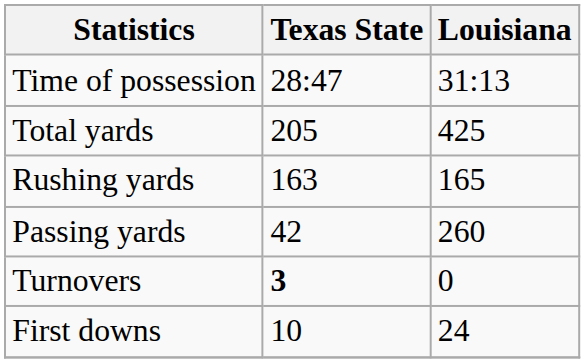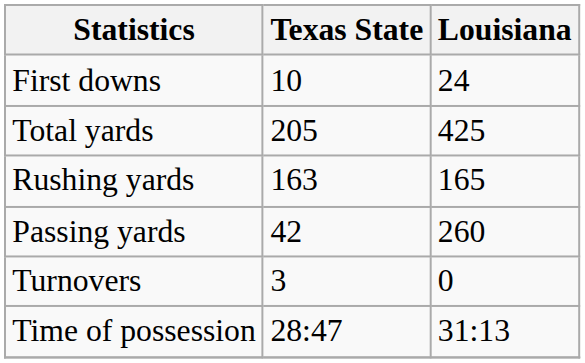rows swapped: First downs <-> Time of possession
Turnovers | Texas State: bold -> normal
